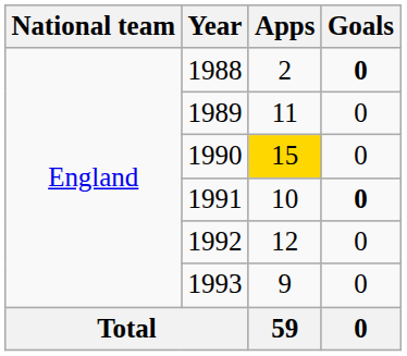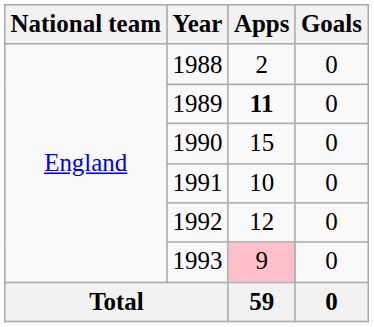1988 | Goals: bold -> normal
1989 | Apps: normal -> bold
1990 | Apps: gold background -> no background
1991 | Goals: bold -> normal
1993 | Apps: no background -> pink background
